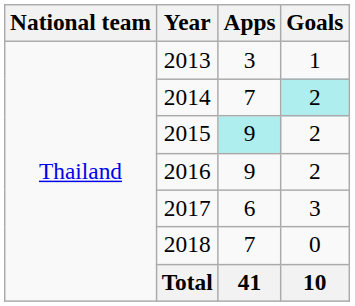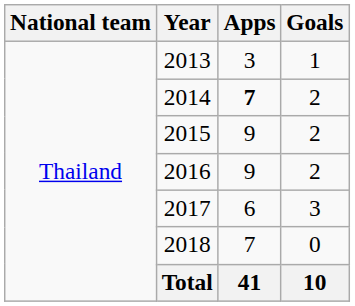2014 | Apps: normal -> bold
2014 | Goals: paleturquoise background -> no background
2015 | Apps: paleturquoise background -> no background
